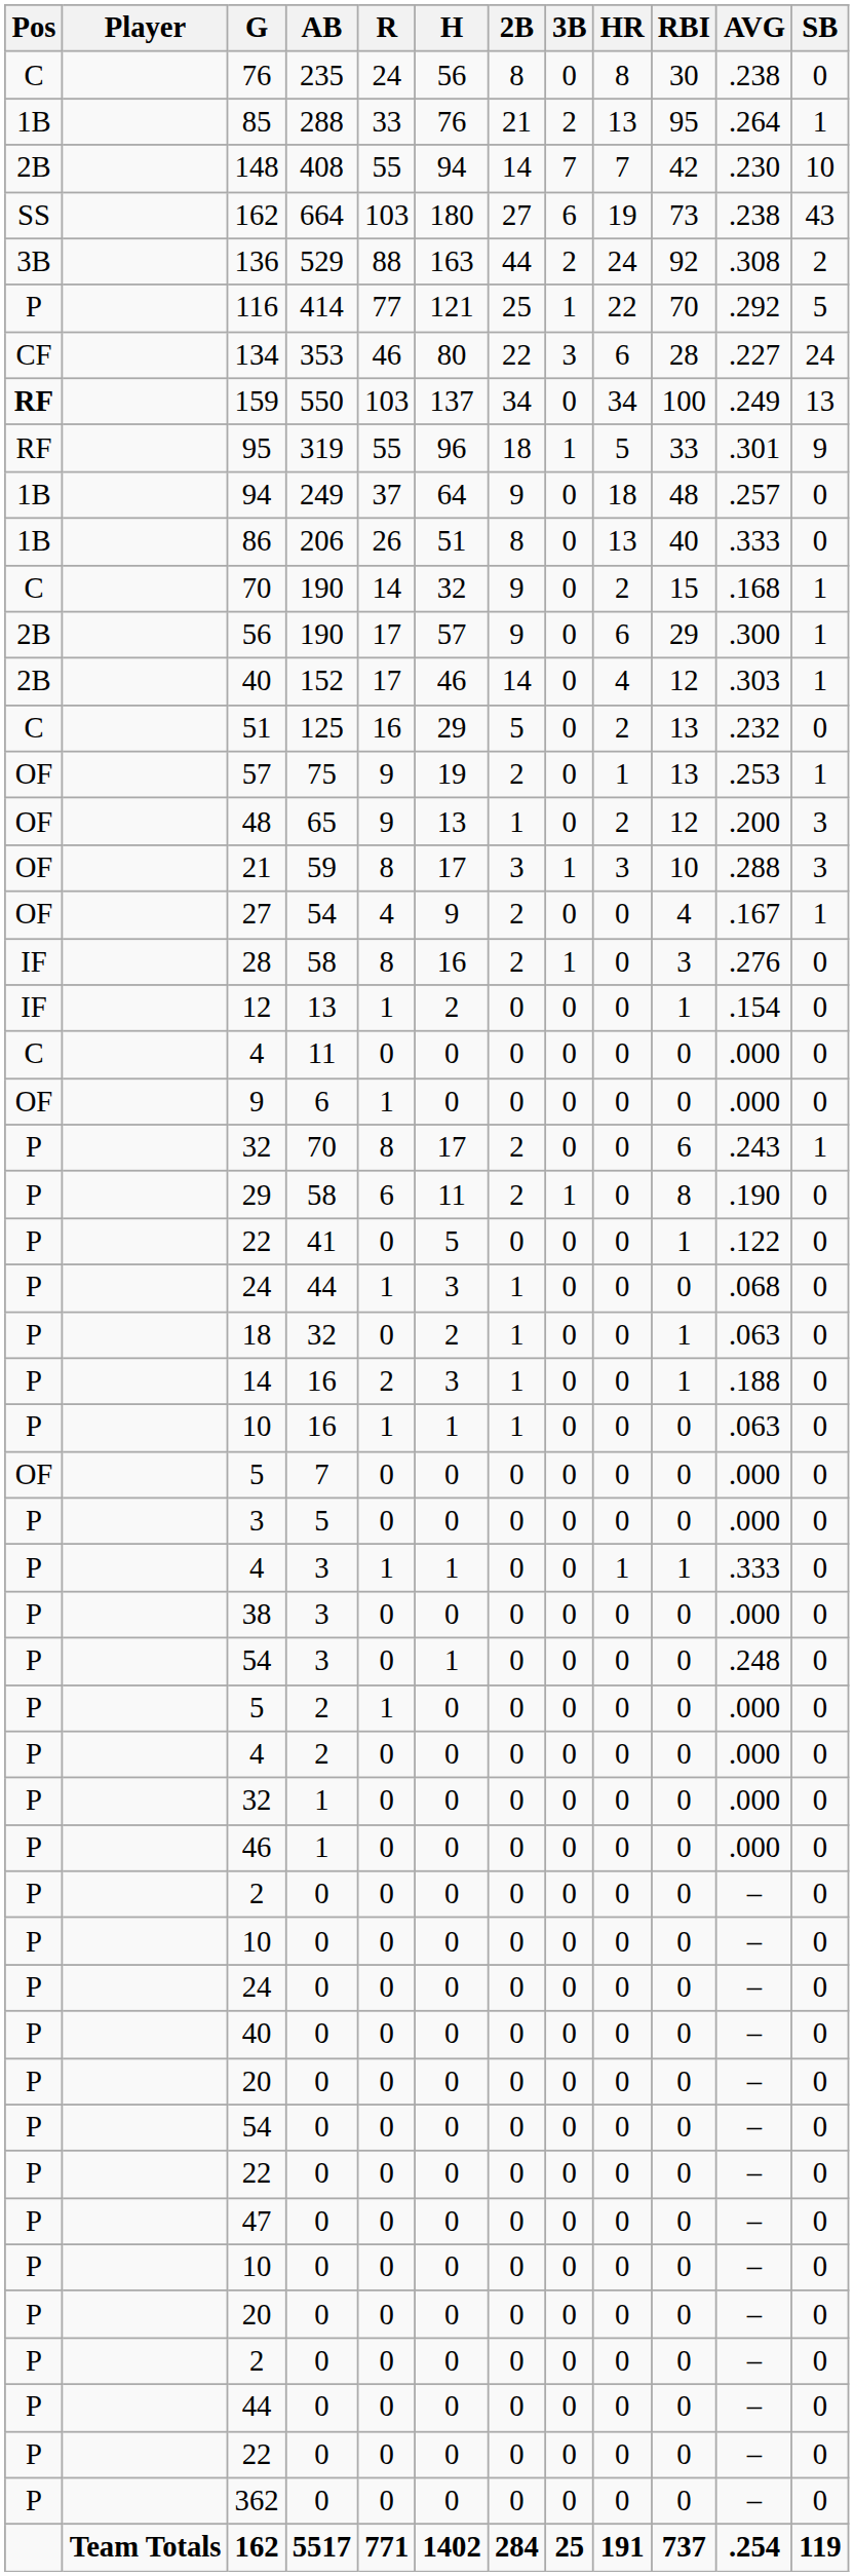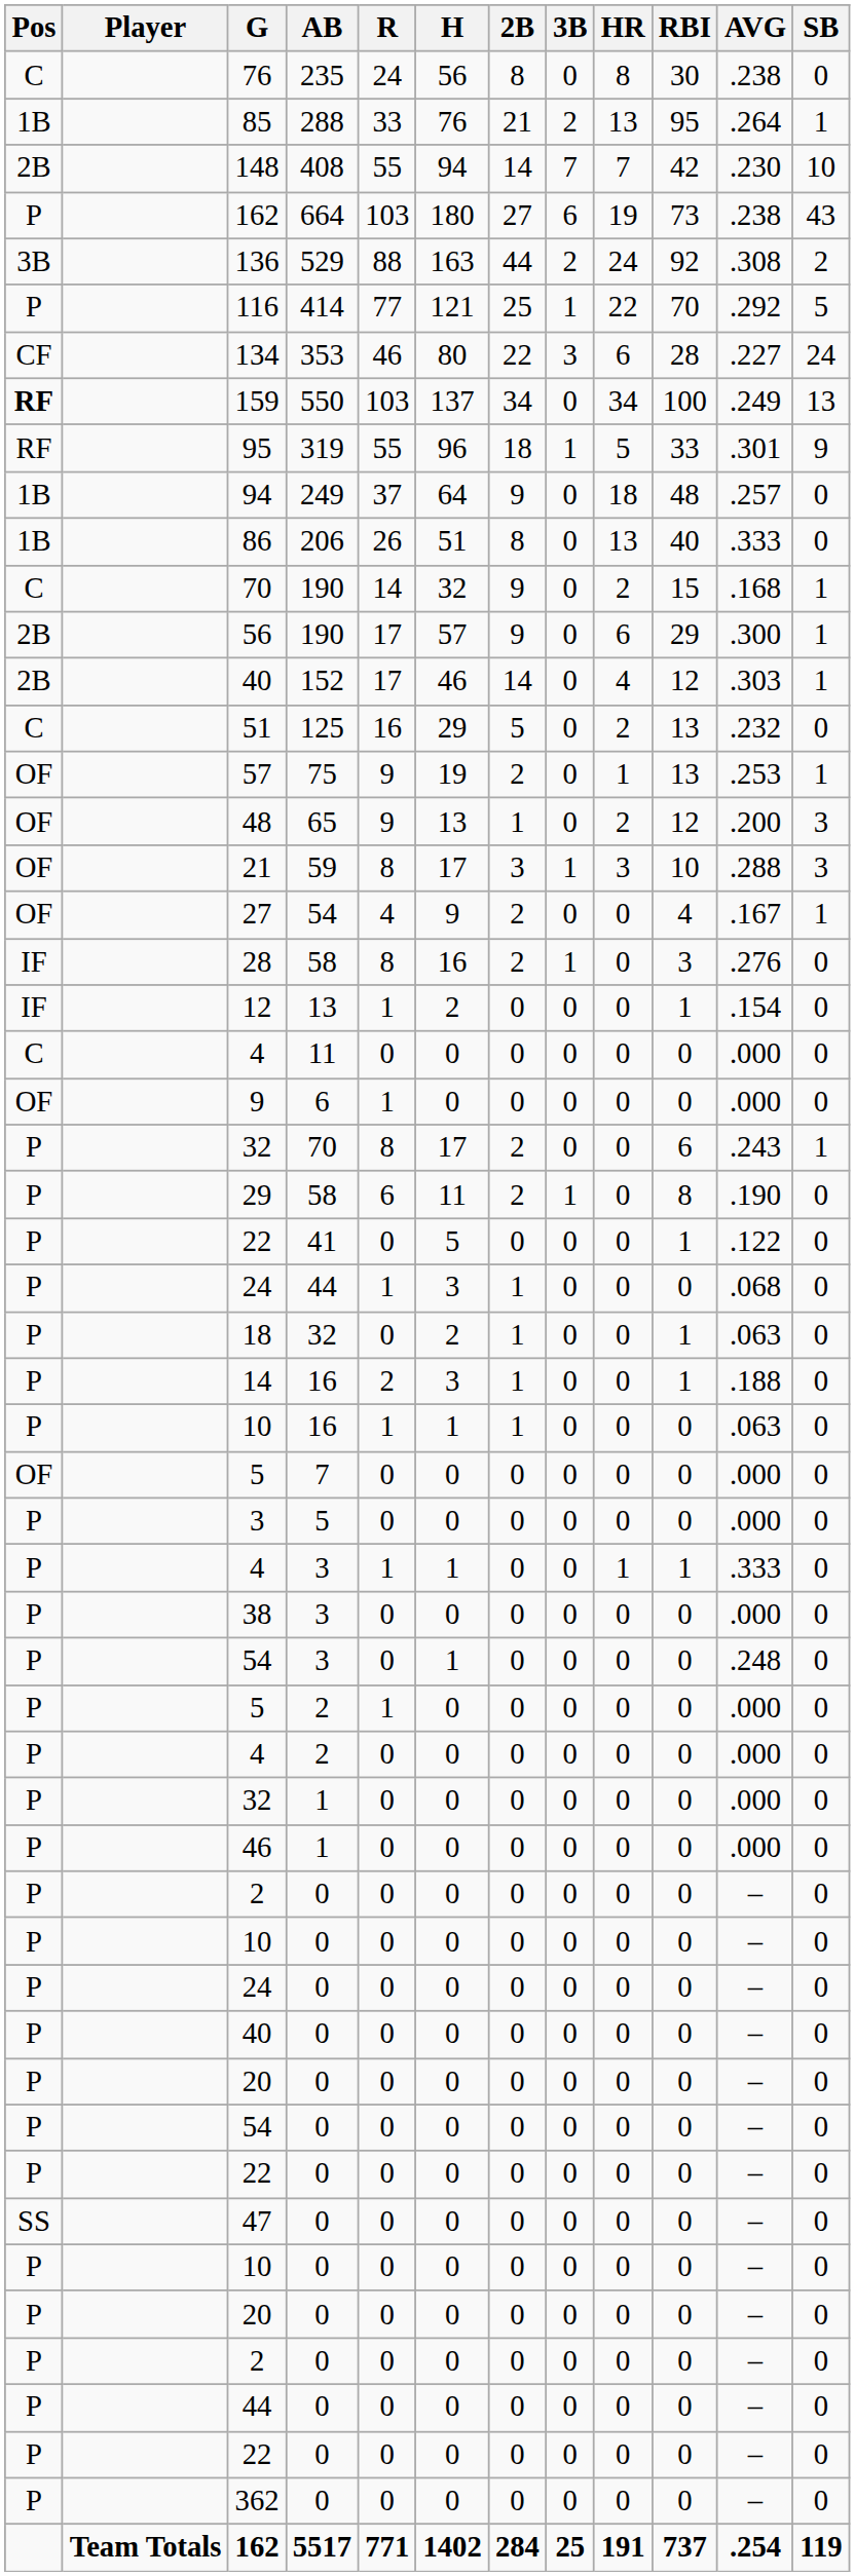162 / 664 | Pos: SS -> P
47 | Pos: P -> SS
